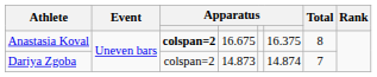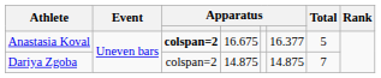Anastasia Koval | column 6: 16.375 -> 16.377
Anastasia Koval | Total: 8 -> 5
Dariya Zgoba | column 4: 14.873 -> 14.875
Dariya Zgoba | column 6: 14.874 -> 14.875
